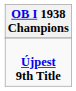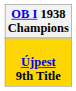row 2 | column 1: no background -> gold background
